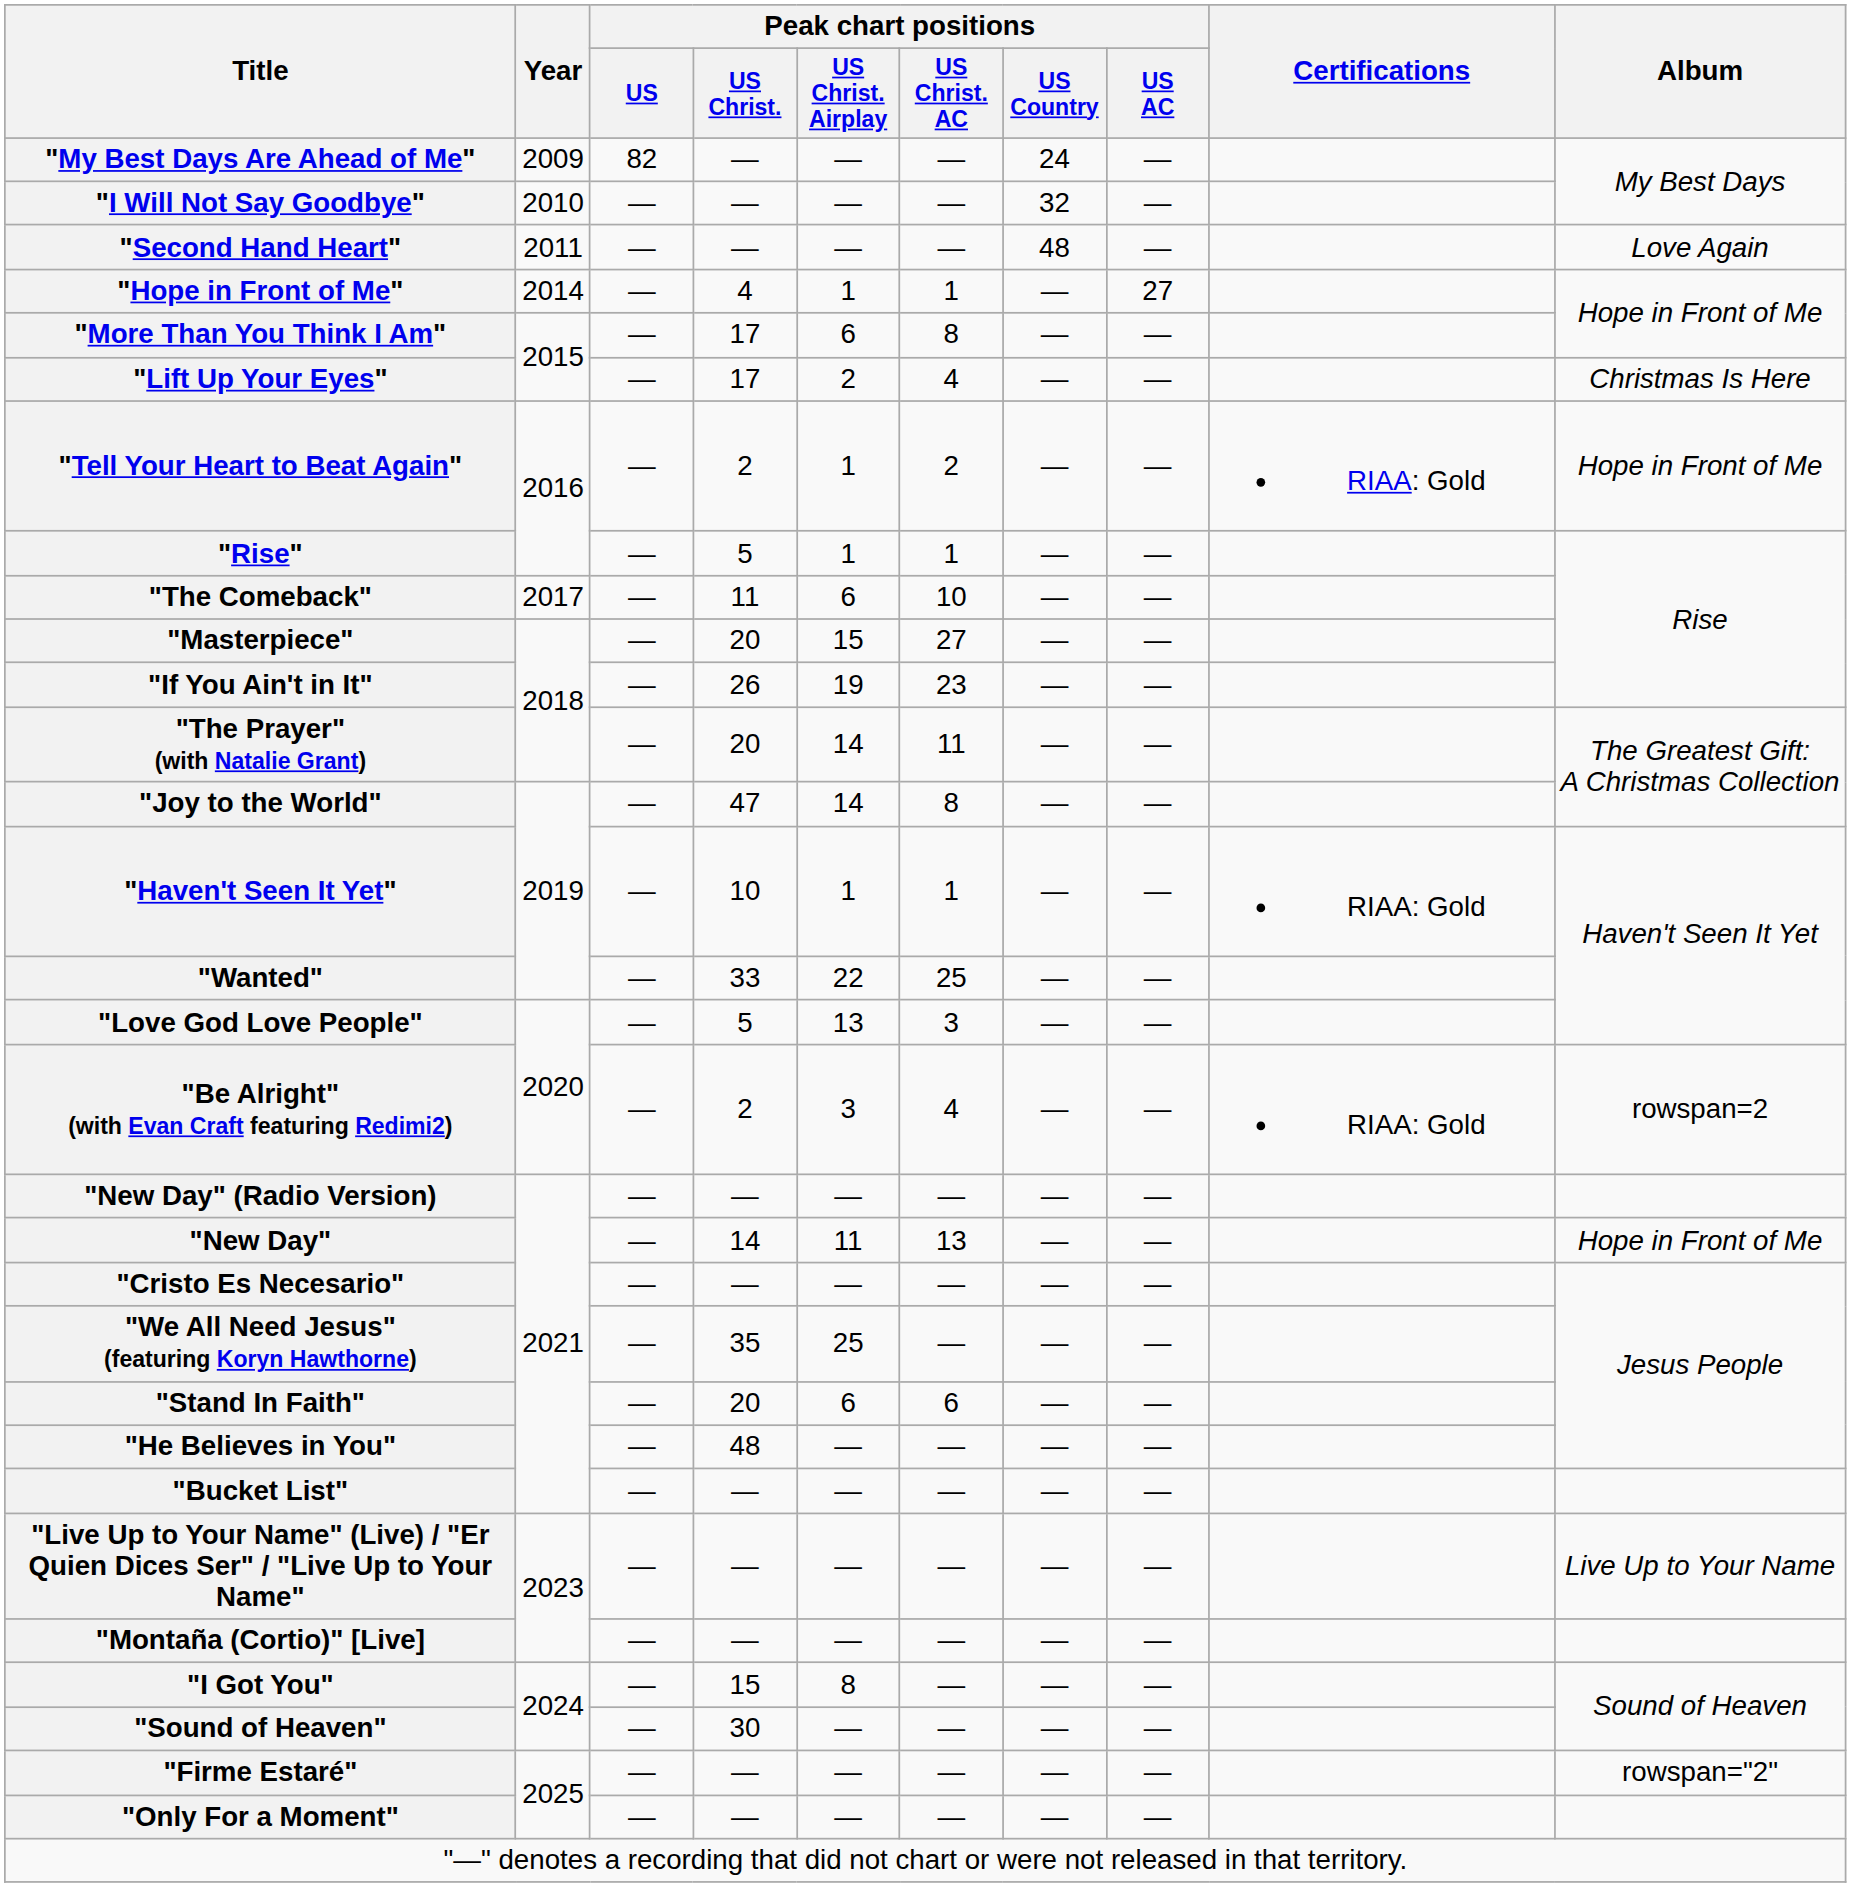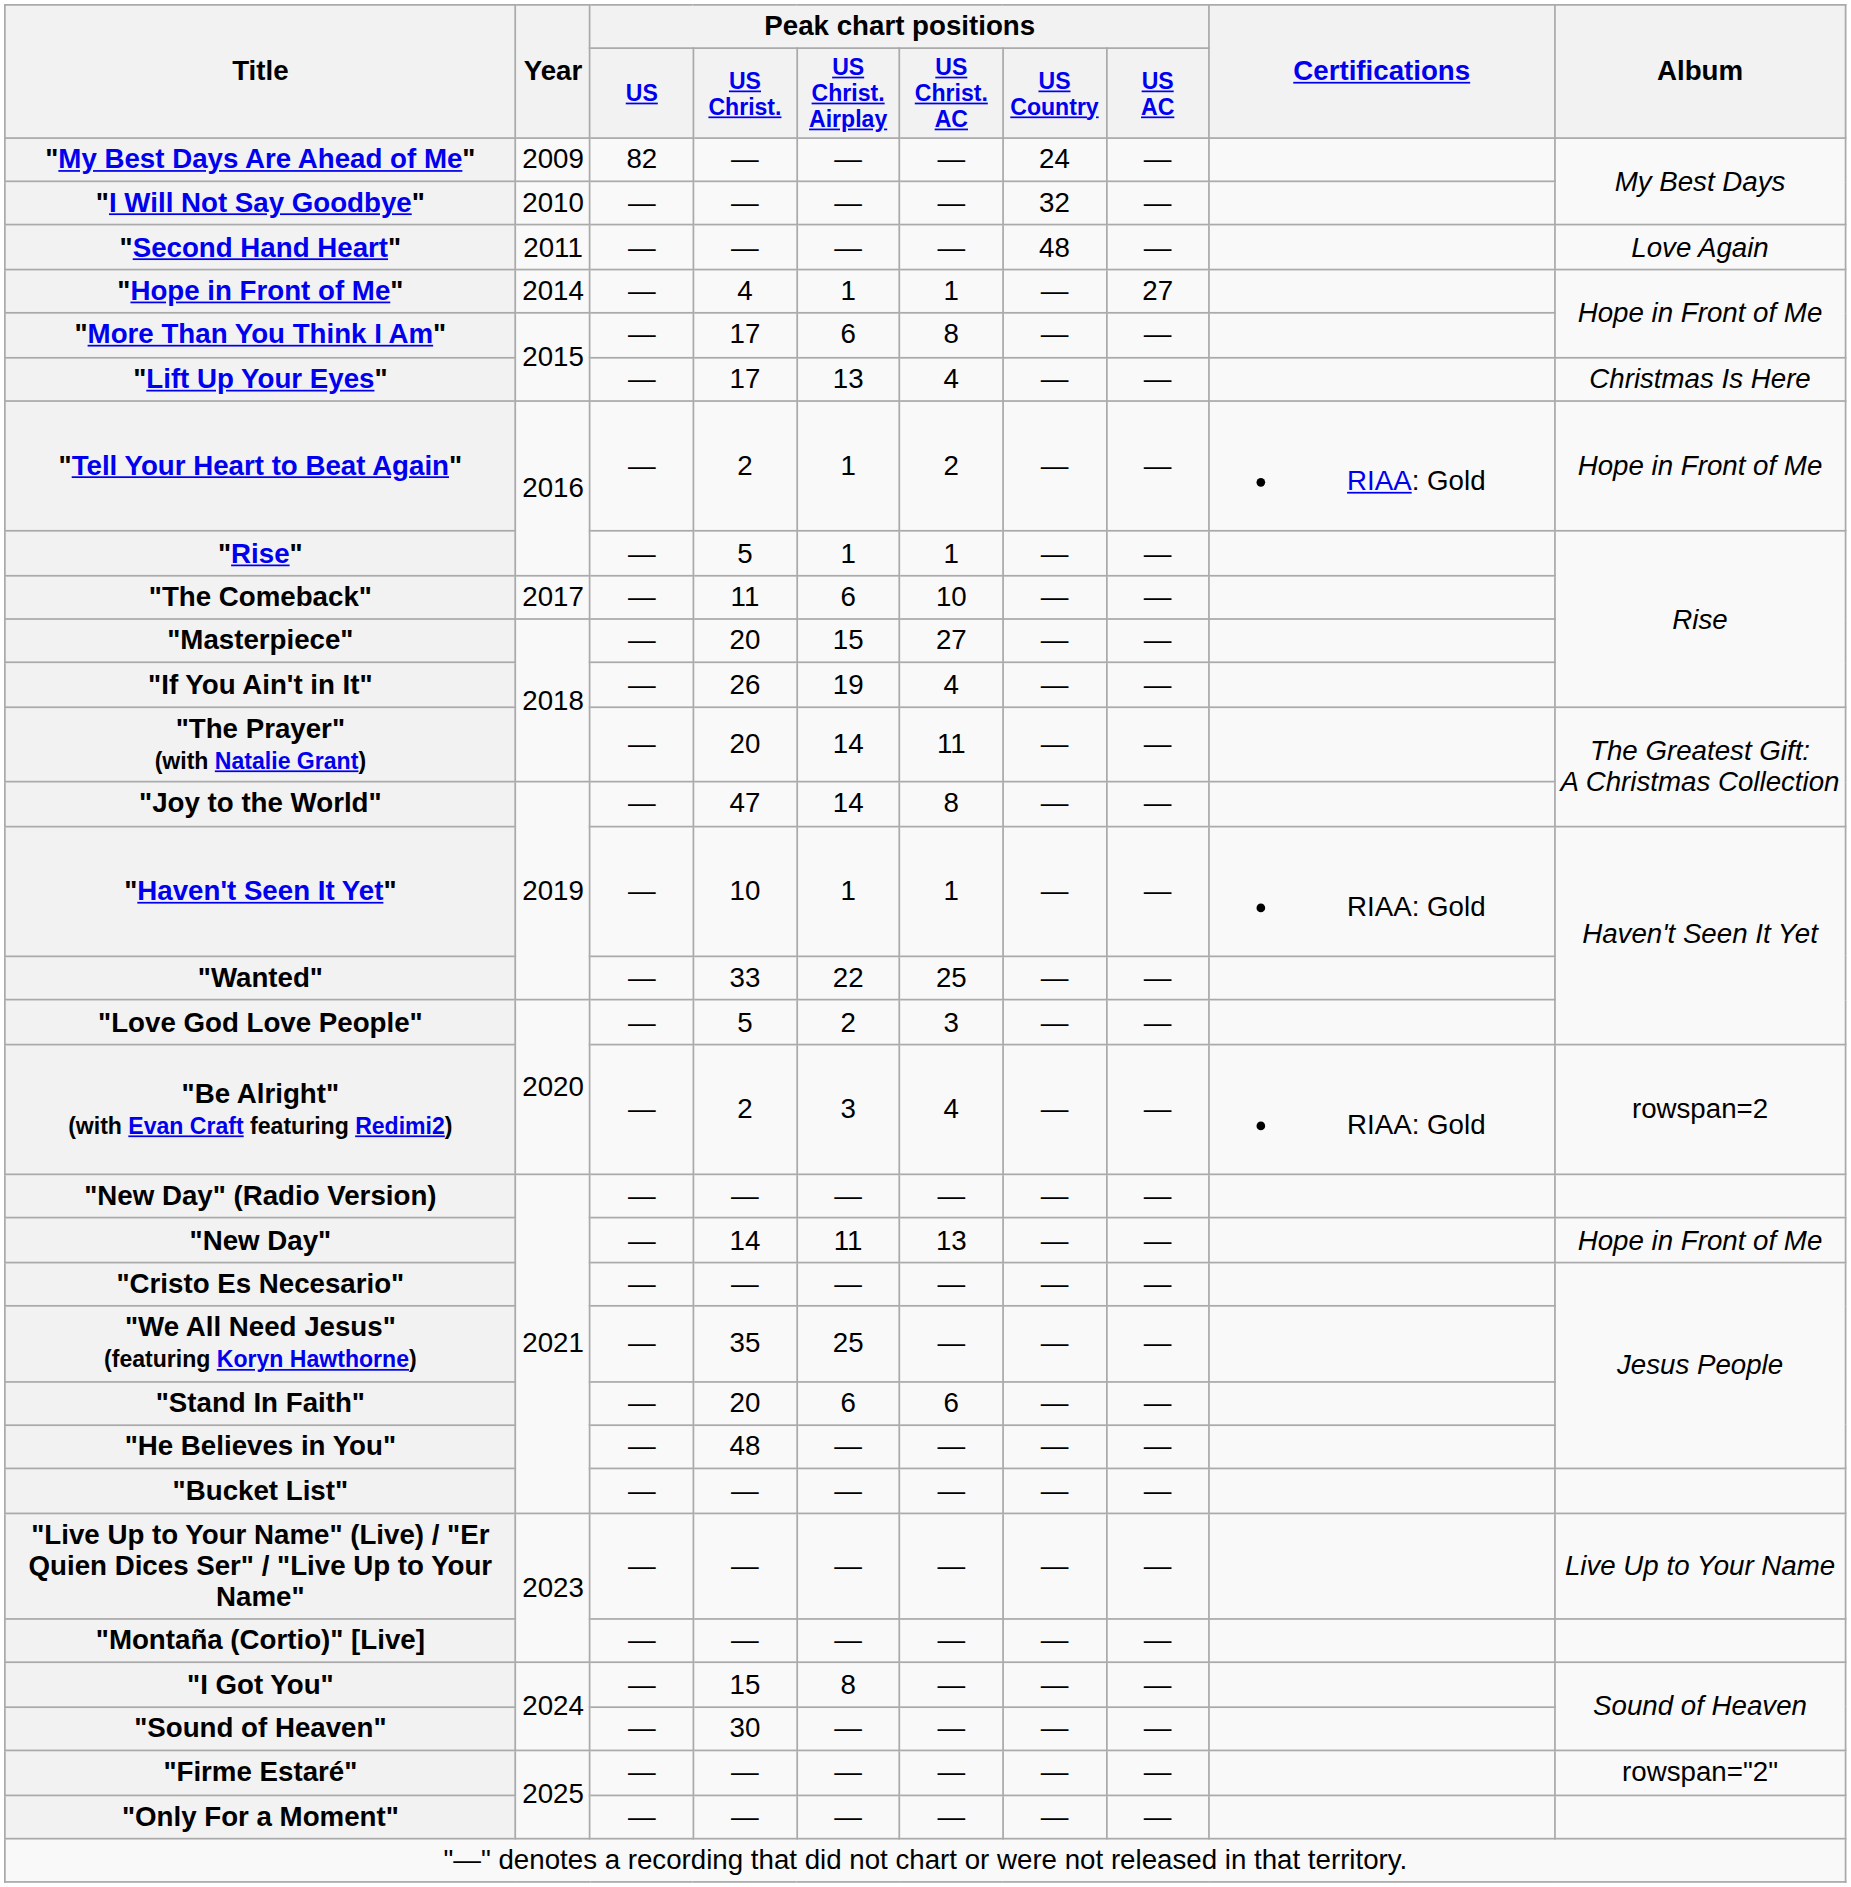"Lift Up Your Eyes" | Peak chart positions / US Christ. Airplay: 2 -> 13
"If You Ain't in It" | Peak chart positions / US Christ. AC: 23 -> 4
"Love God Love People" | Peak chart positions / US Christ. Airplay: 13 -> 2
